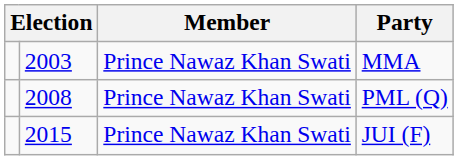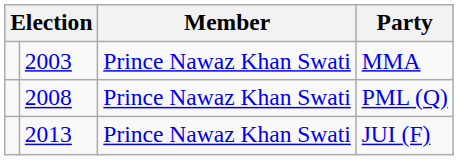JUI (F) | column 2: 2015 -> 2013
